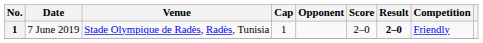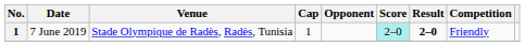7 June 2019 | Score: no background -> paleturquoise background
